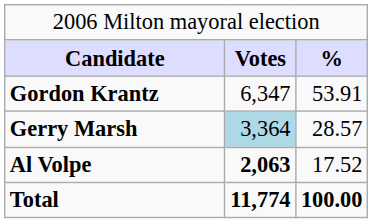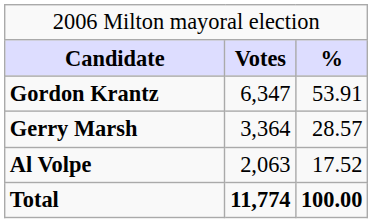Gerry Marsh | column 2: lightblue background -> no background
Al Volpe | column 2: bold -> normal
